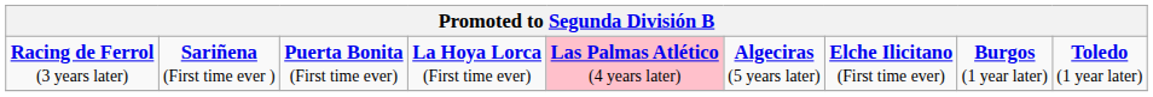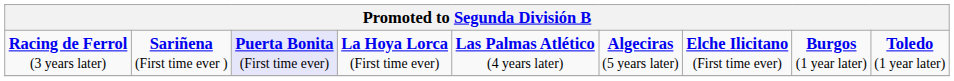Racing de Ferrol (3 years later) | column 3: no background -> lavender background
Racing de Ferrol (3 years later) | column 5: pink background -> no background
